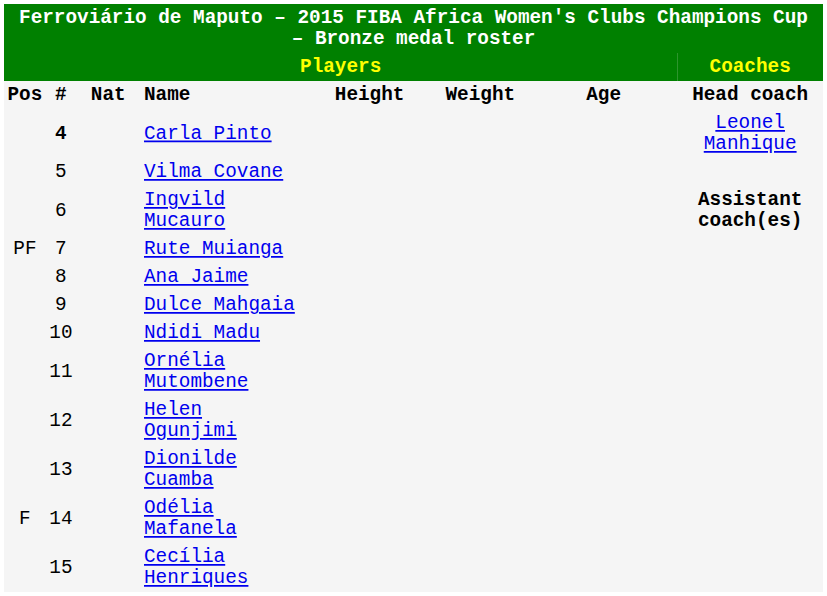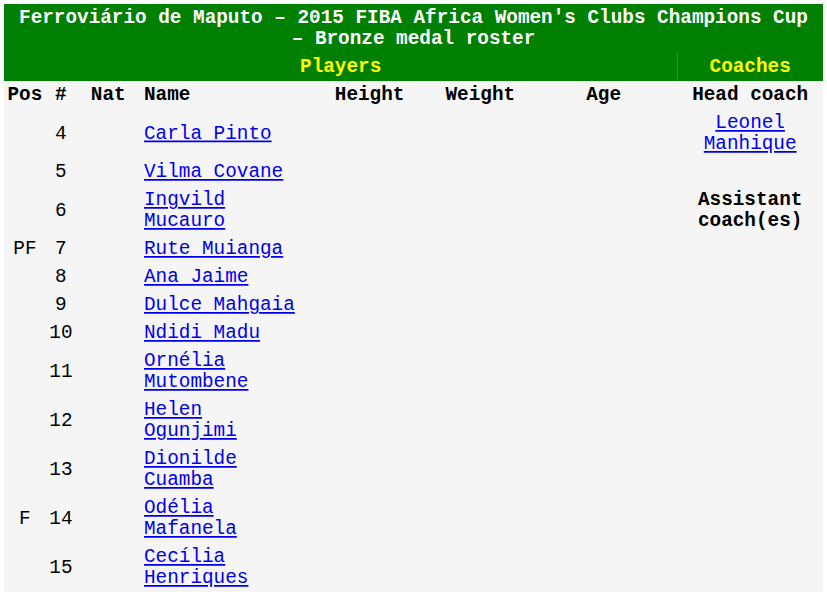Carla Pinto | column 2: bold -> normal
